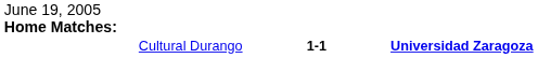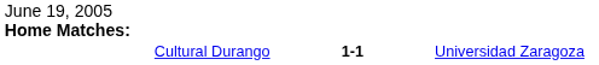Cultural Durango | column 3: bold -> normal
